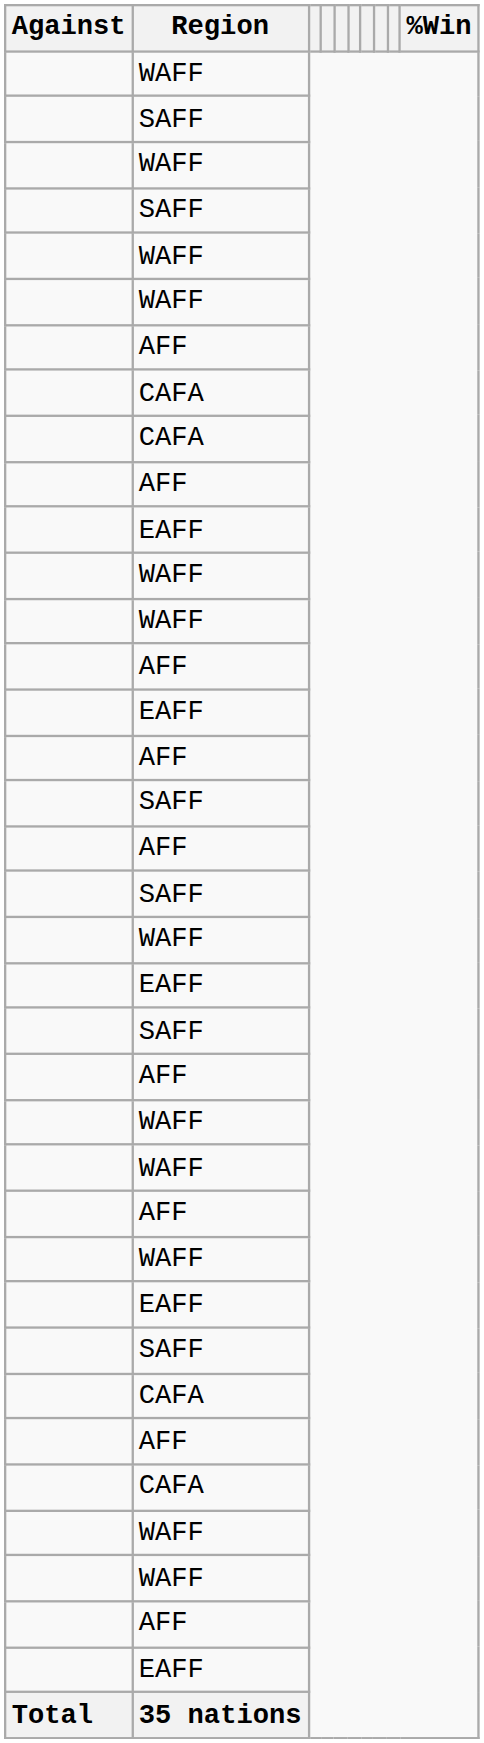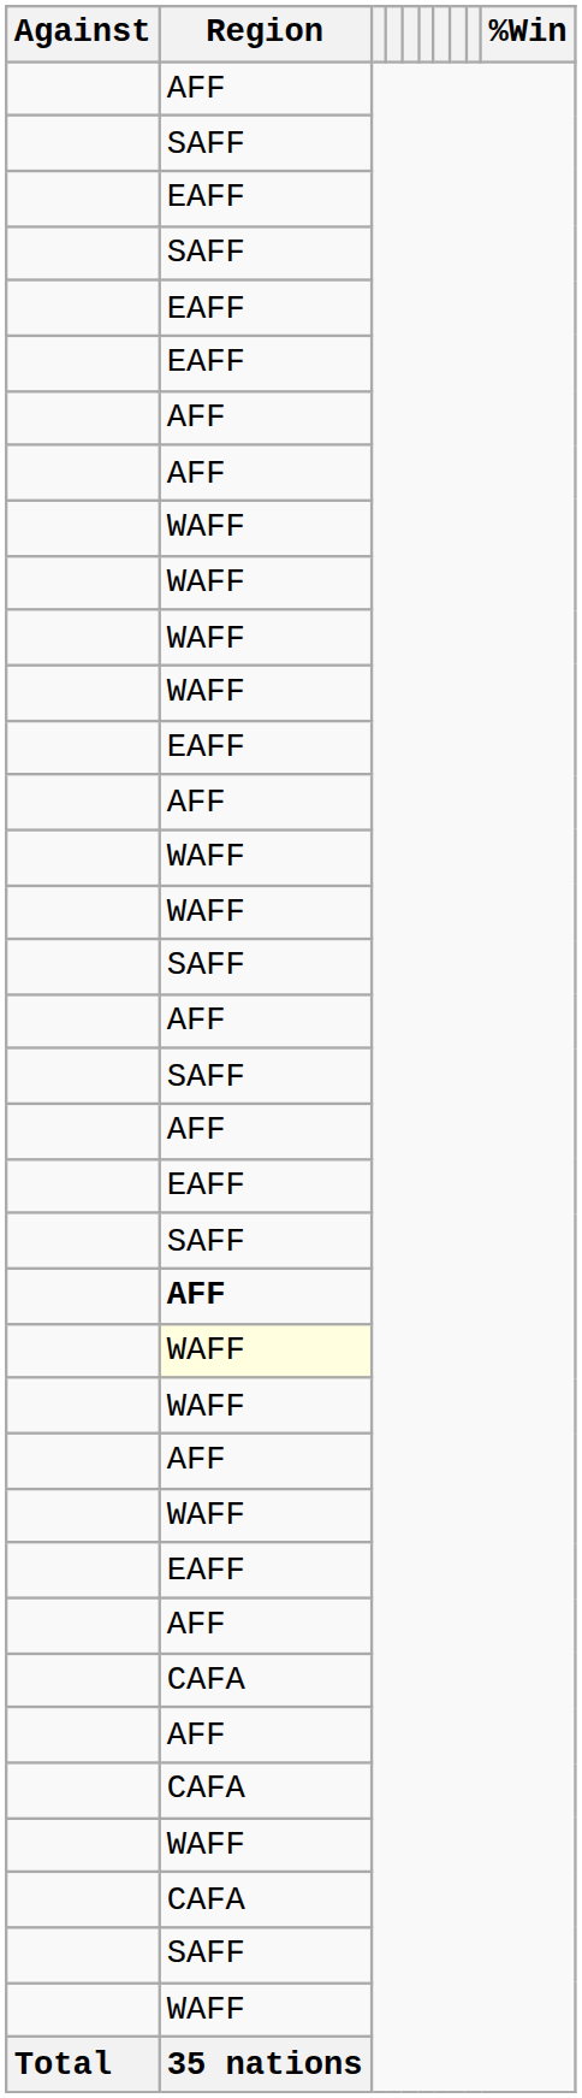row 2 | Region: WAFF -> AFF
row 4 | Region: WAFF -> EAFF
row 6 | Region: WAFF -> EAFF
row 7 | Region: WAFF -> EAFF
row 9 | Region: CAFA -> AFF
row 10 | Region: CAFA -> WAFF
row 11 | Region: AFF -> WAFF
row 12 | Region: EAFF -> WAFF
row 14 | Region: WAFF -> EAFF
row 16 | Region: EAFF -> WAFF
row 17 | Region: AFF -> WAFF
row 21 | Region: WAFF -> AFF
row 24 | Region: normal -> bold
row 25 | Region: no background -> lightyellow background
row 30 | Region: SAFF -> AFF
row 35 | Region: WAFF -> CAFA
row 36 | Region: AFF -> SAFF
row 37 | Region: EAFF -> WAFF
